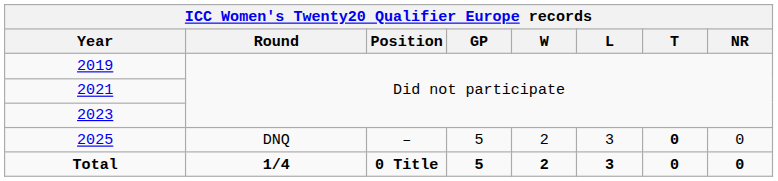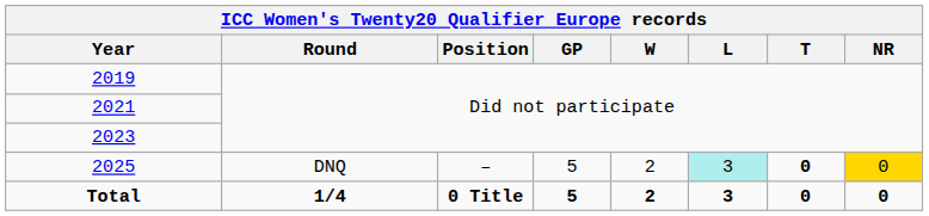2025 | L: no background -> paleturquoise background
2025 | NR: no background -> gold background
